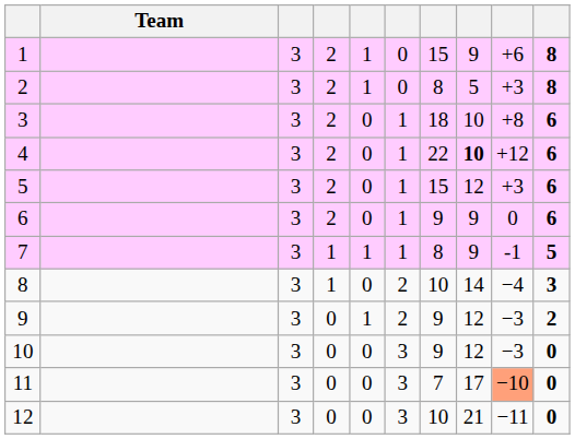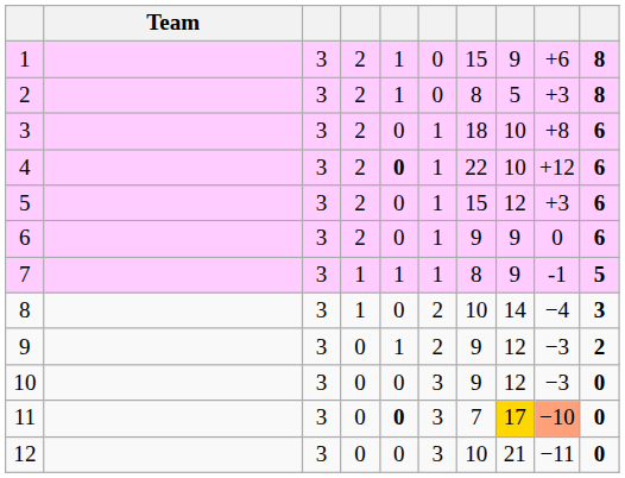4 | column 5: normal -> bold
4 | column 8: bold -> normal
11 | column 5: normal -> bold
11 | column 8: no background -> gold background
